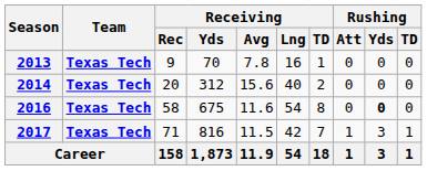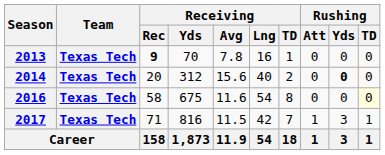2013 | Receiving / Rec: normal -> bold
2014 | Rushing / Yds: normal -> bold
2016 | Rushing / Yds: bold -> normal
2016 | Rushing / TD: no background -> lightyellow background
